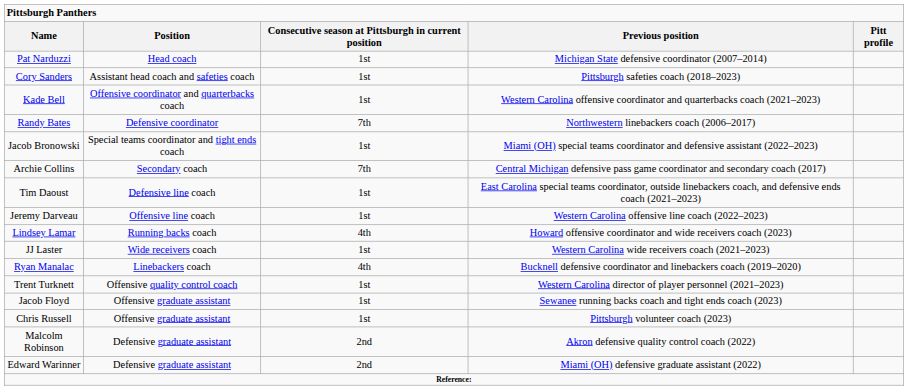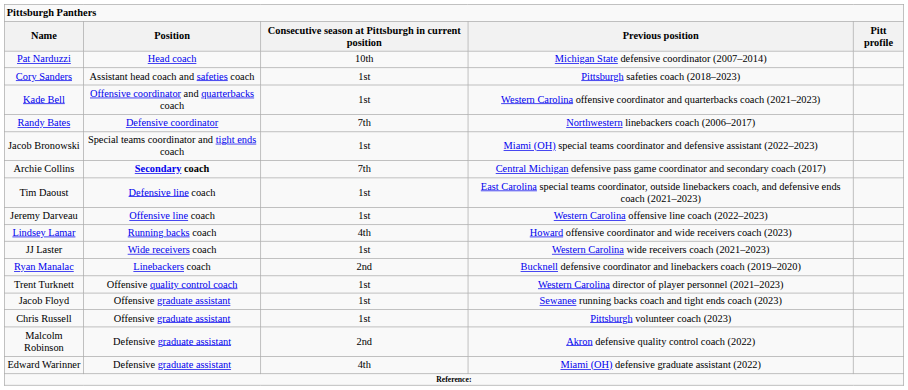Pat Narduzzi | Consecutive season at Pittsburgh in current position: 1st -> 10th
Archie Collins | Position: normal -> bold
Ryan Manalac | Consecutive season at Pittsburgh in current position: 4th -> 2nd
Edward Warinner | Consecutive season at Pittsburgh in current position: 2nd -> 4th
